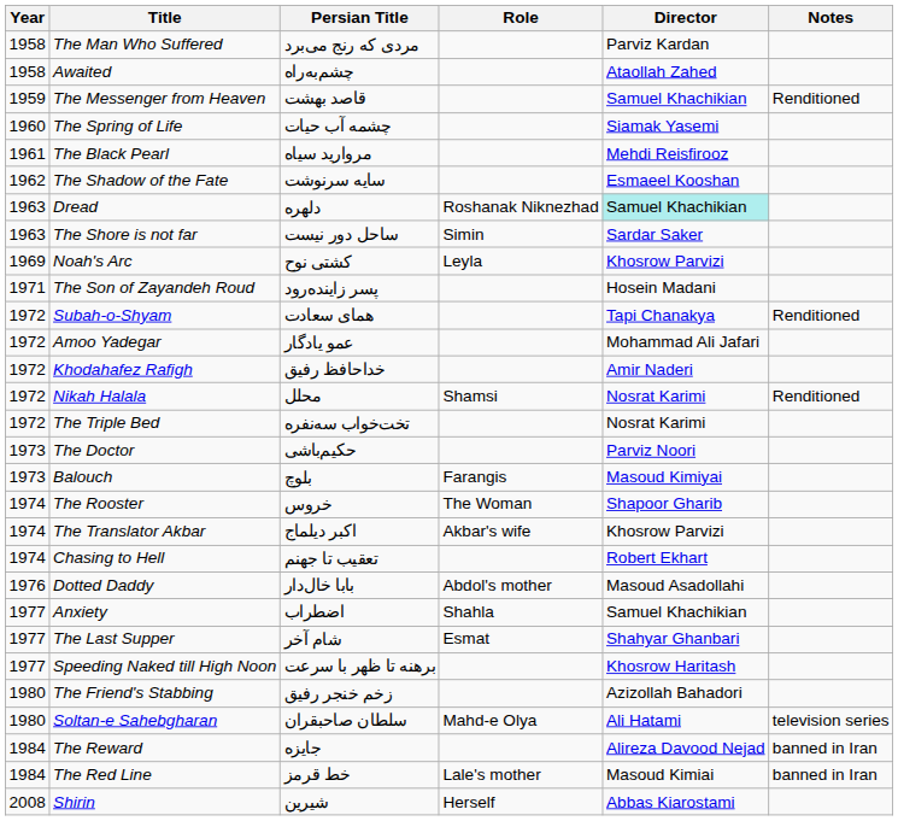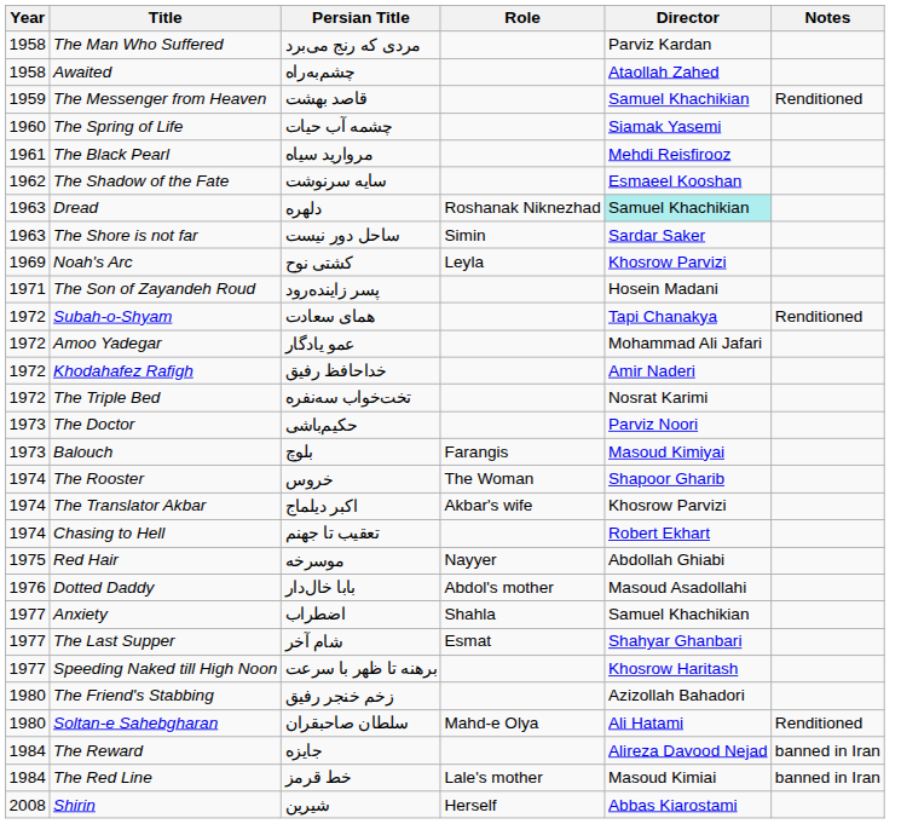- row: 1972 | Nikah Halala | محلل | Shamsi | Nosrat Karimi | Renditioned
+ row: 1975 | Red Hair | موسرخه | Nayyer | Abdollah Ghiabi
Soltan-e Sahebgharan | Notes: television series -> Renditioned
